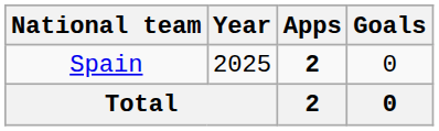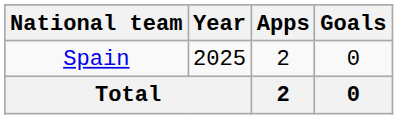Spain | Apps: bold -> normal
